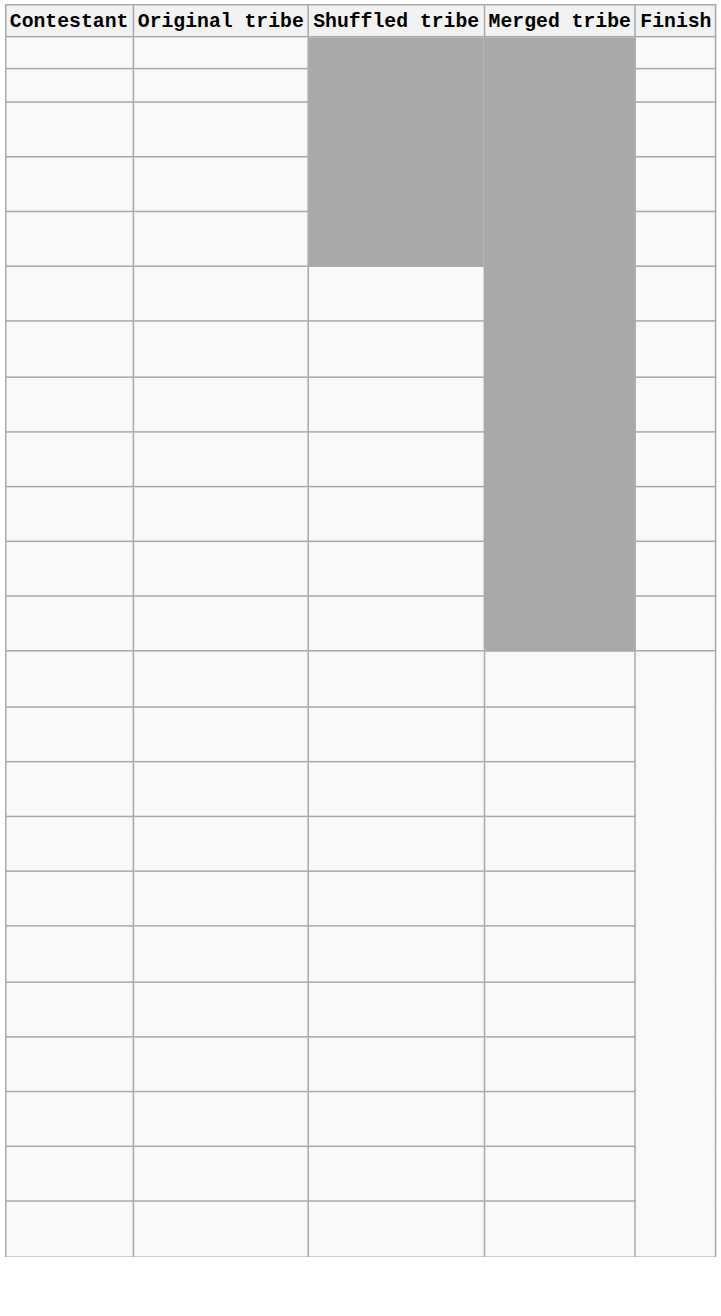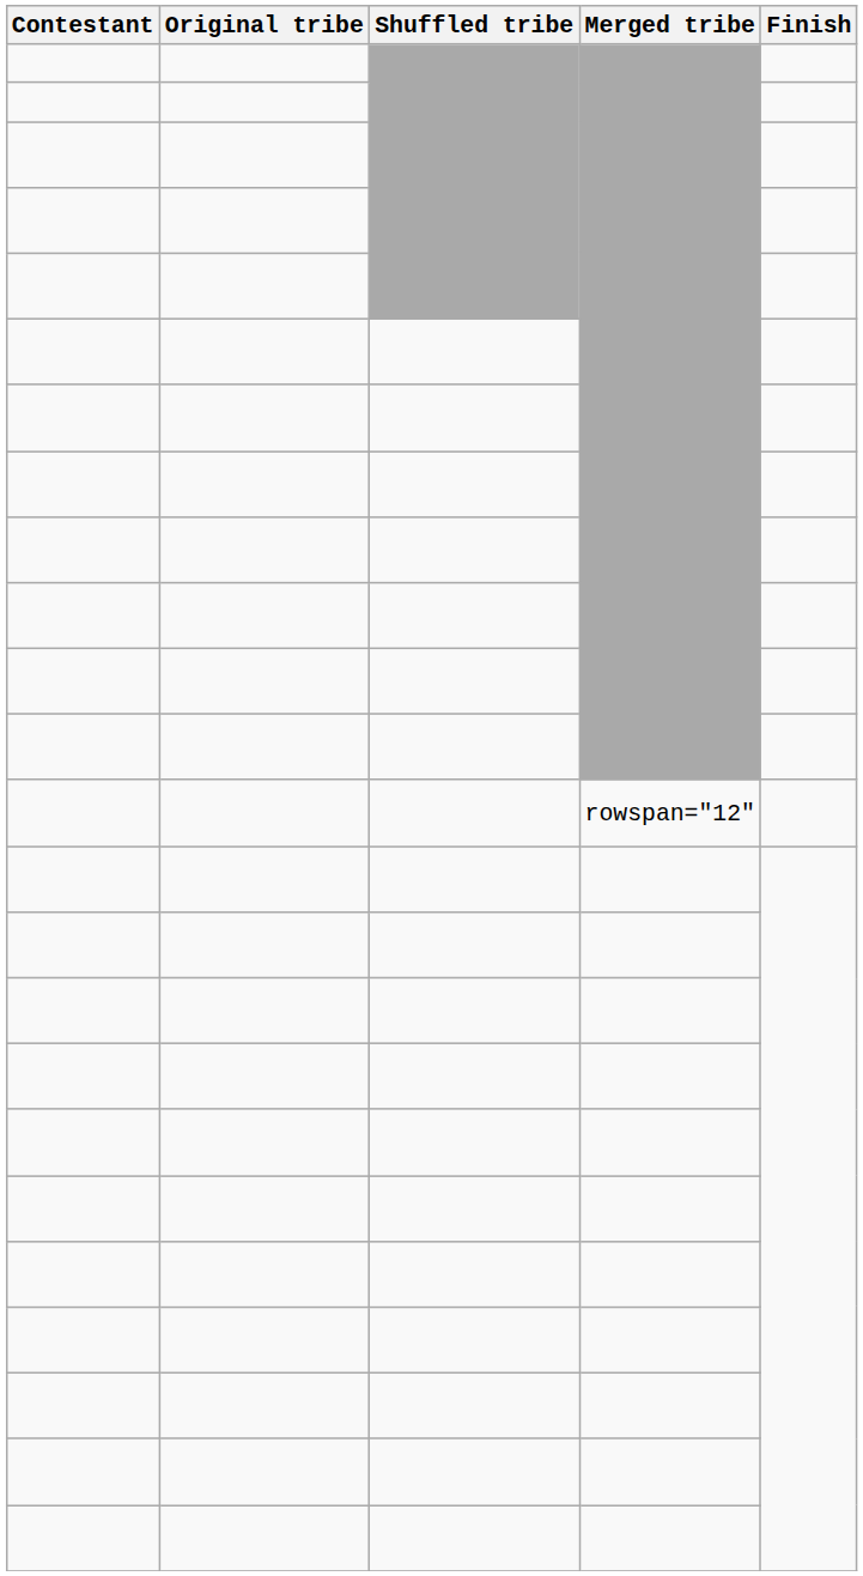+ row: rowspan="12"
